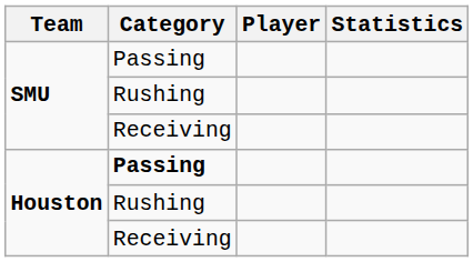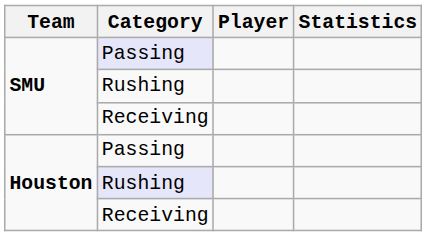SMU / Passing | Category: no background -> lavender background
Houston / Passing | Category: bold -> normal
Houston / Rushing | Category: no background -> lavender background
